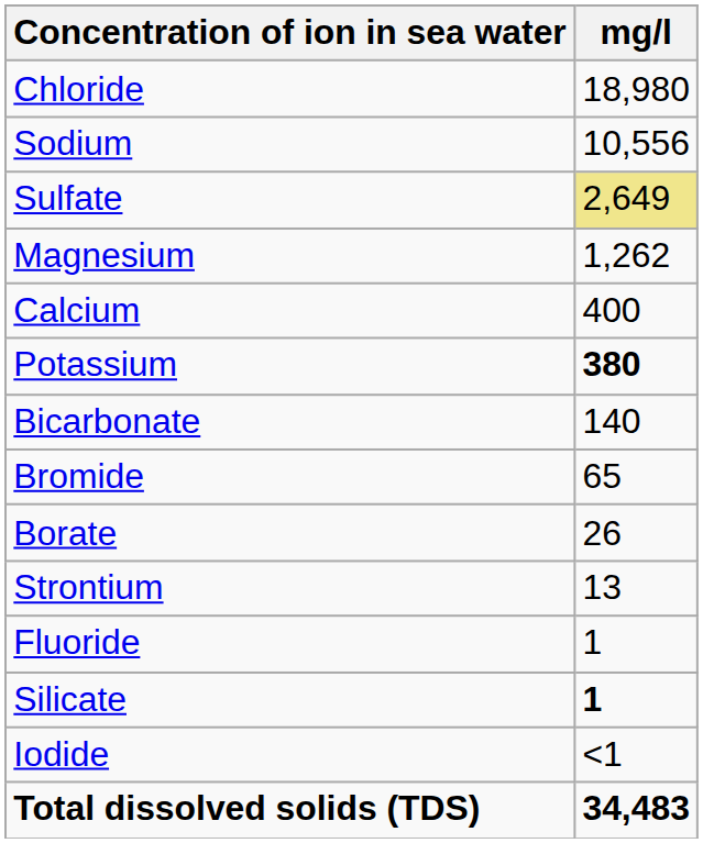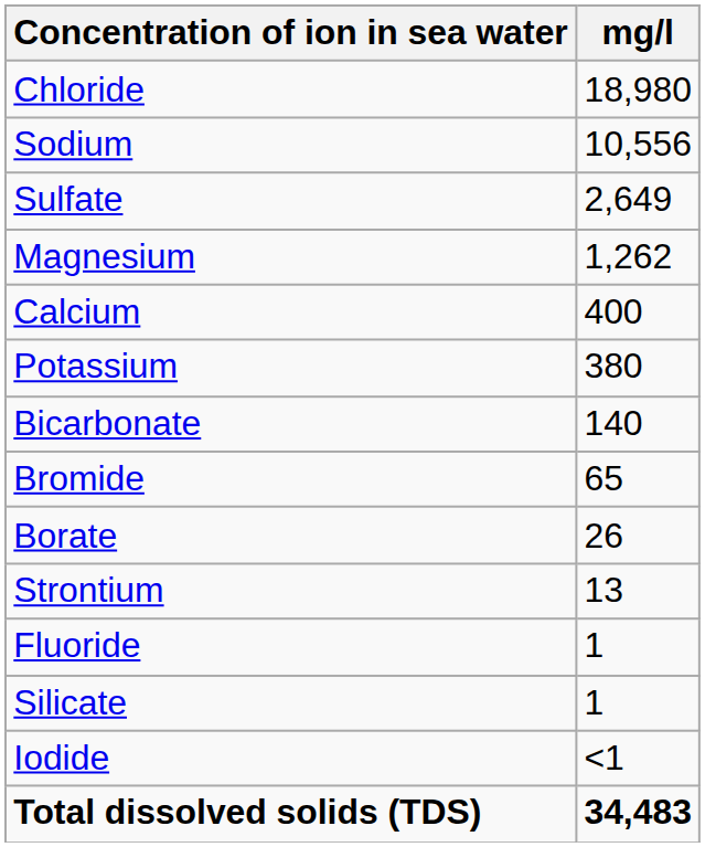Sulfate | mg/l: khaki background -> no background
Potassium | mg/l: bold -> normal
Silicate | mg/l: bold -> normal
